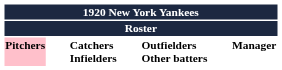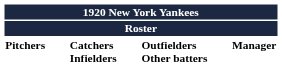Pitchers | column 1: pink background -> no background
